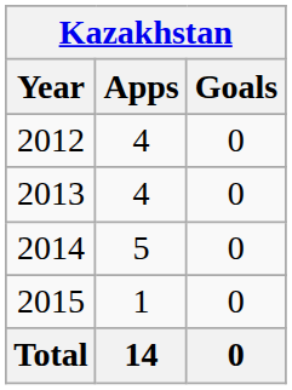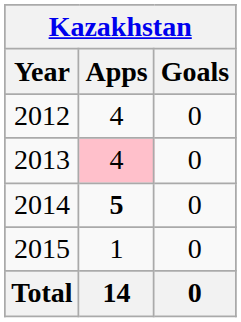2013 | Apps: no background -> pink background
2014 | Apps: normal -> bold
